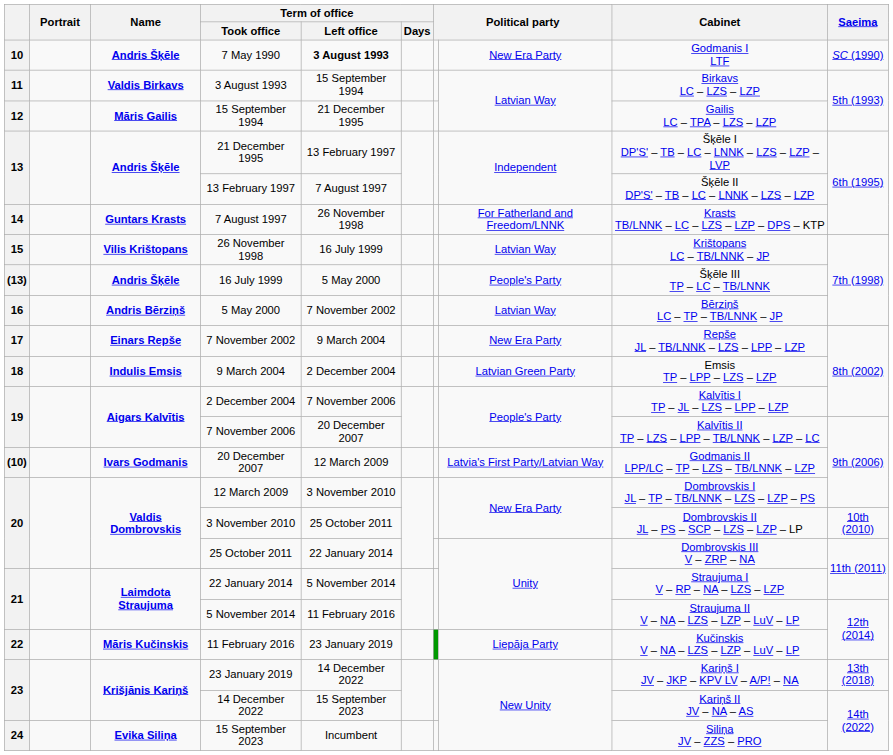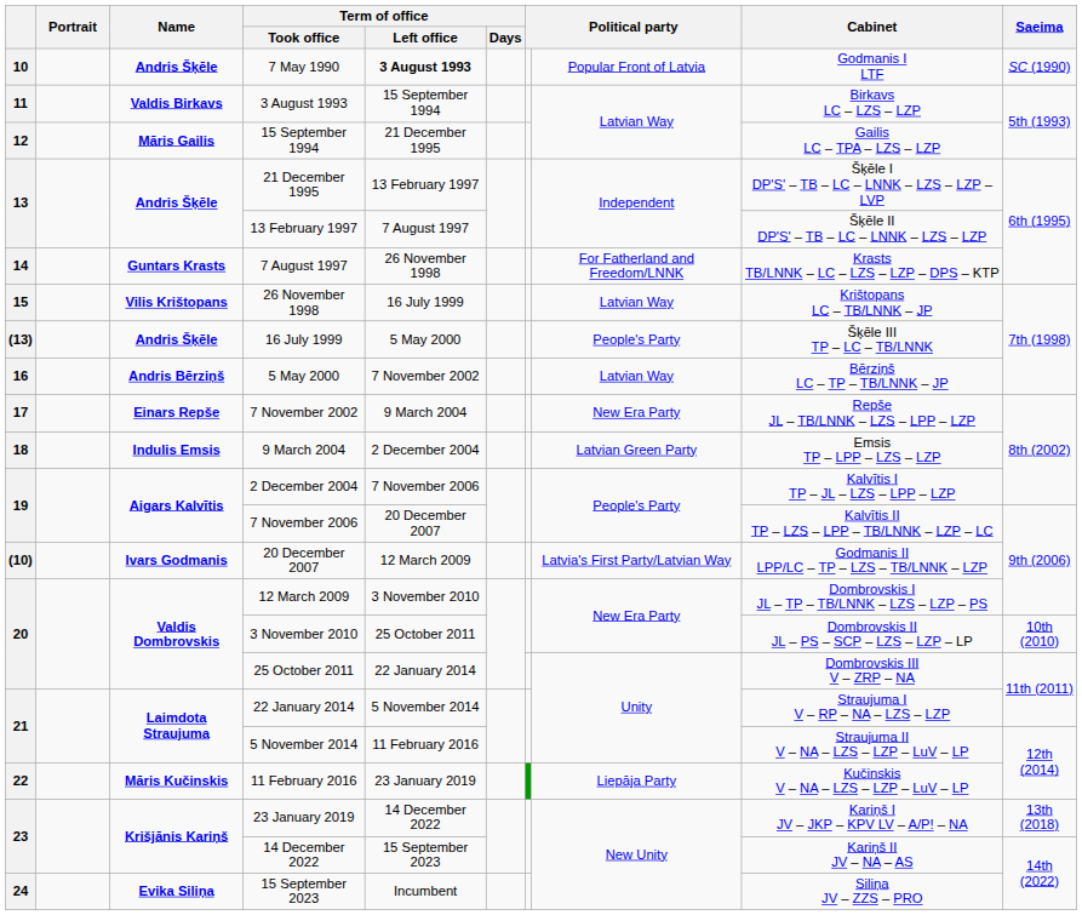7 May 1990 | column 8: New Era Party -> Popular Front of Latvia
